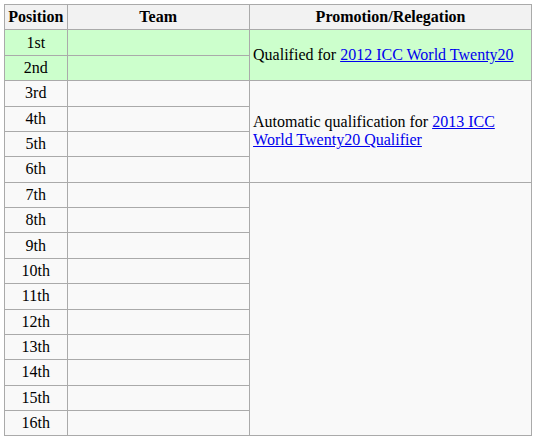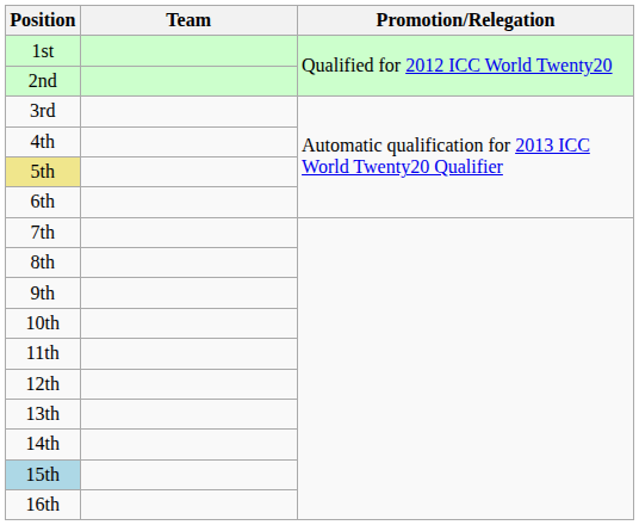5th | Position: no background -> khaki background
15th | Position: no background -> lightblue background
